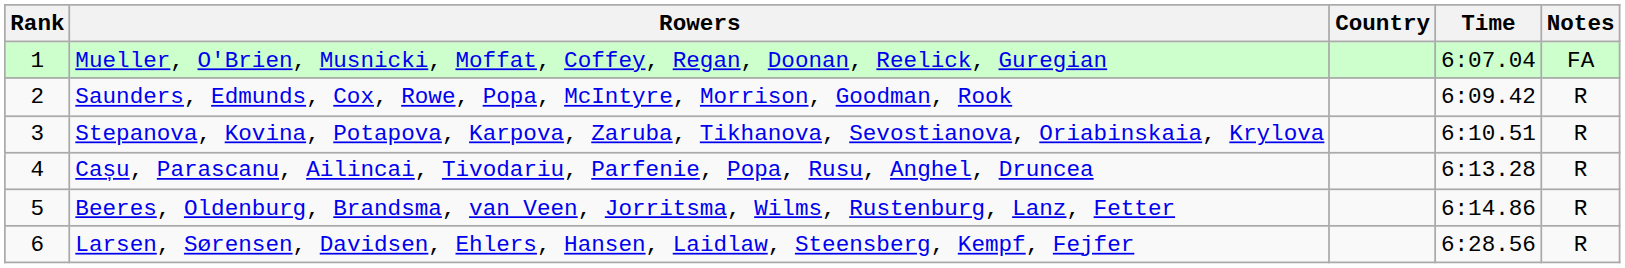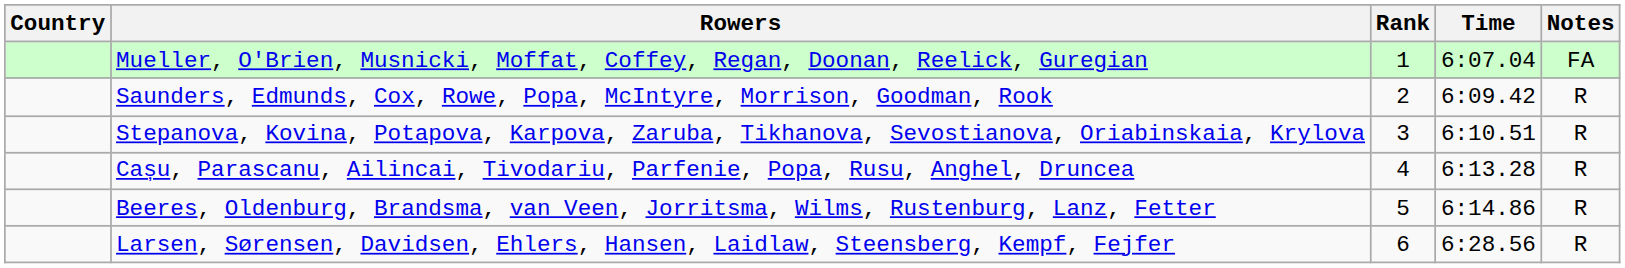columns swapped: Rank <-> Country
